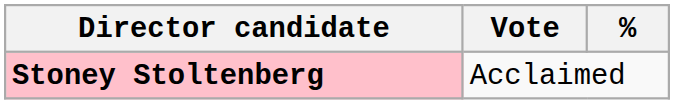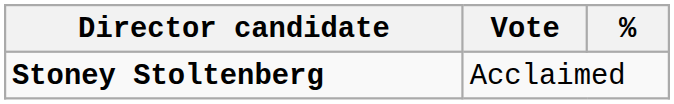Stoney Stoltenberg | Director candidate: pink background -> no background
